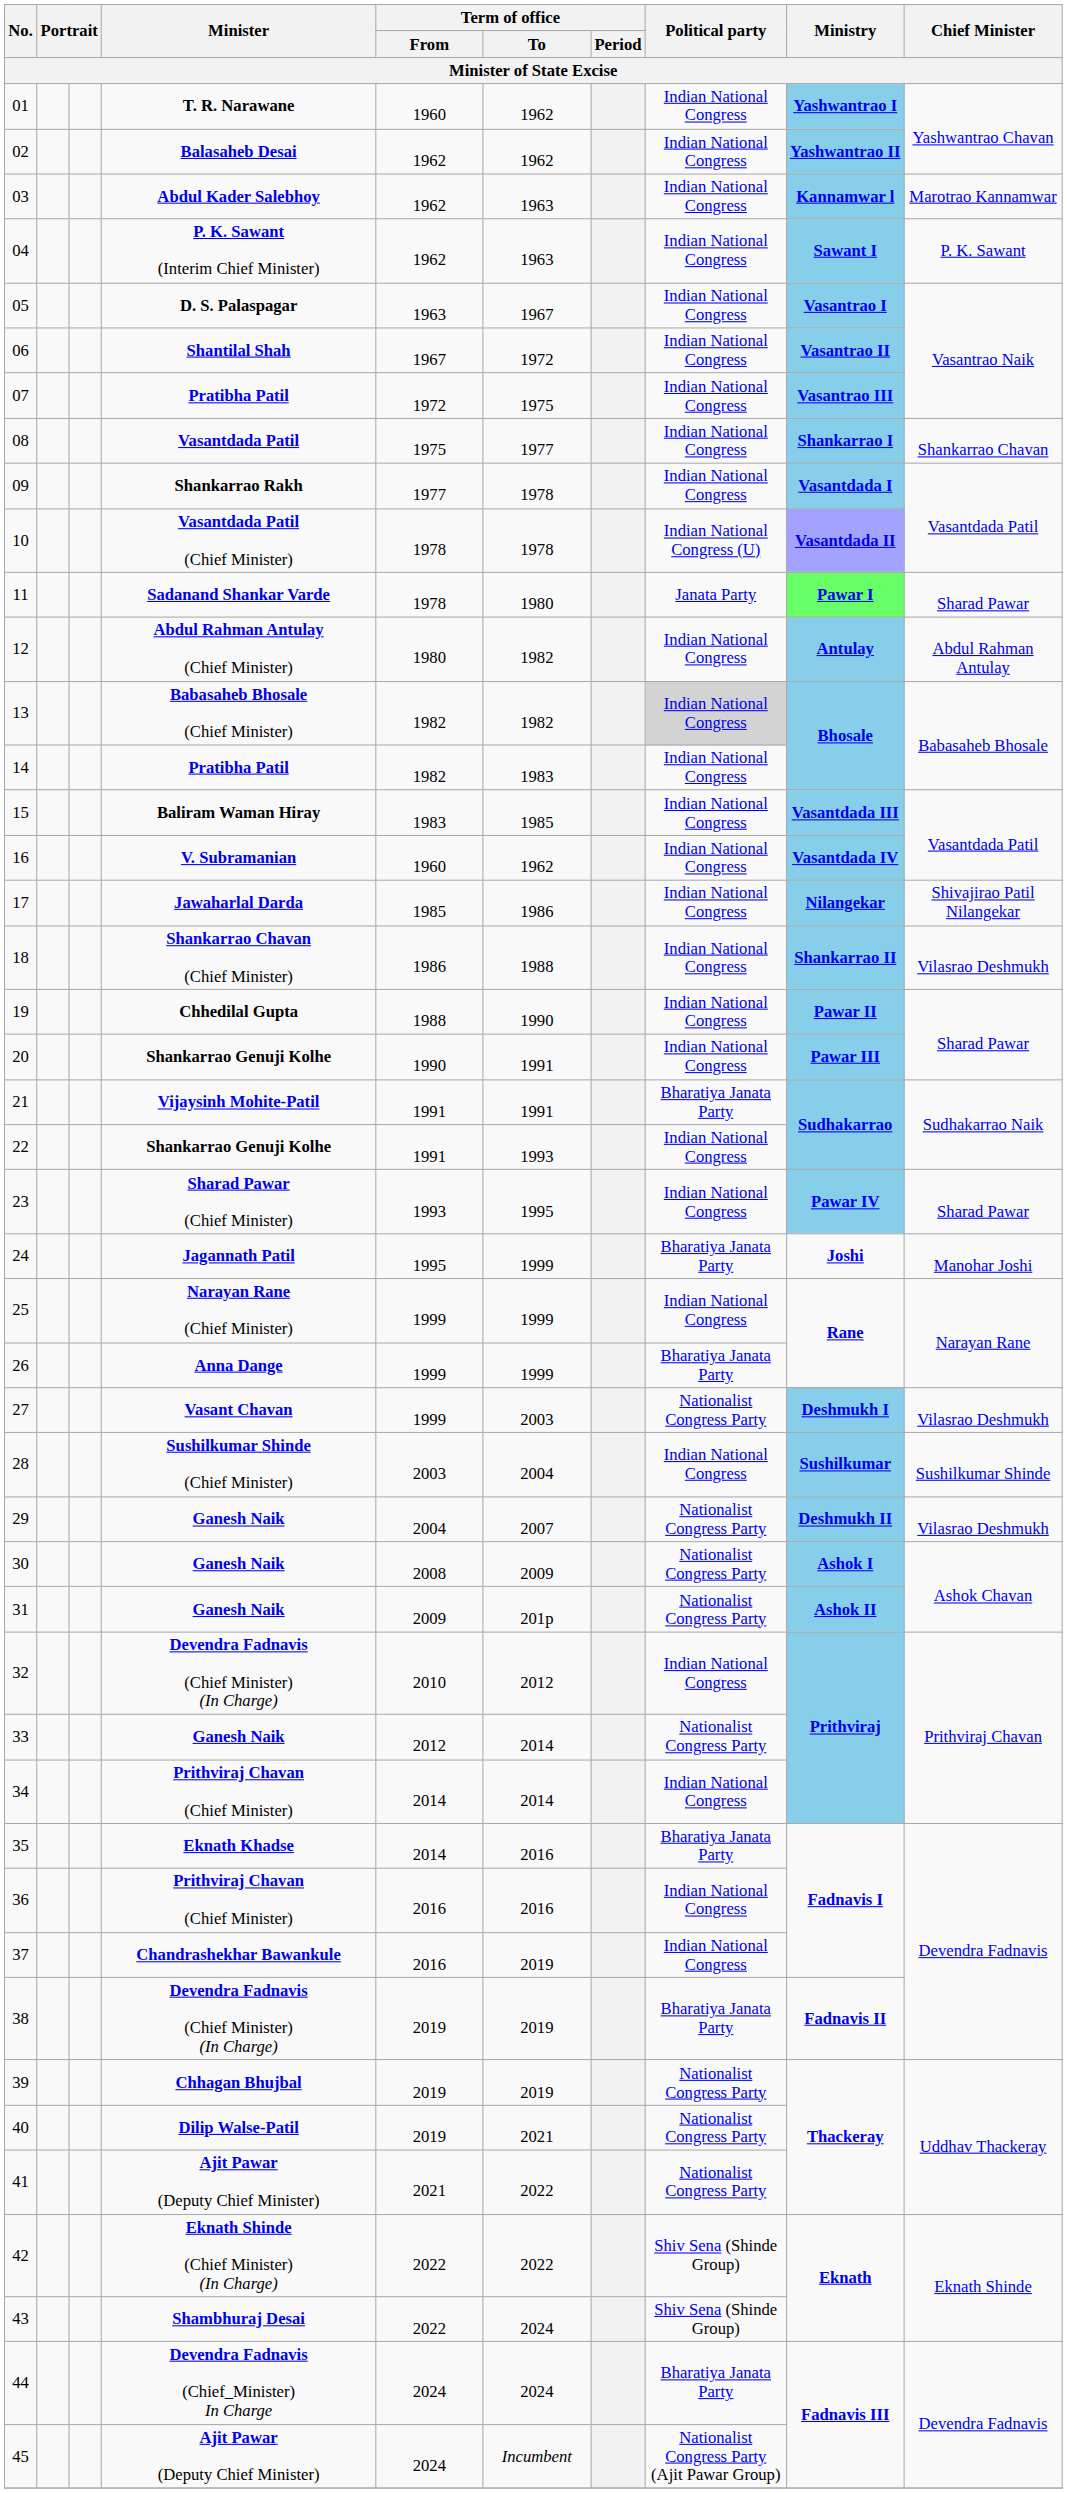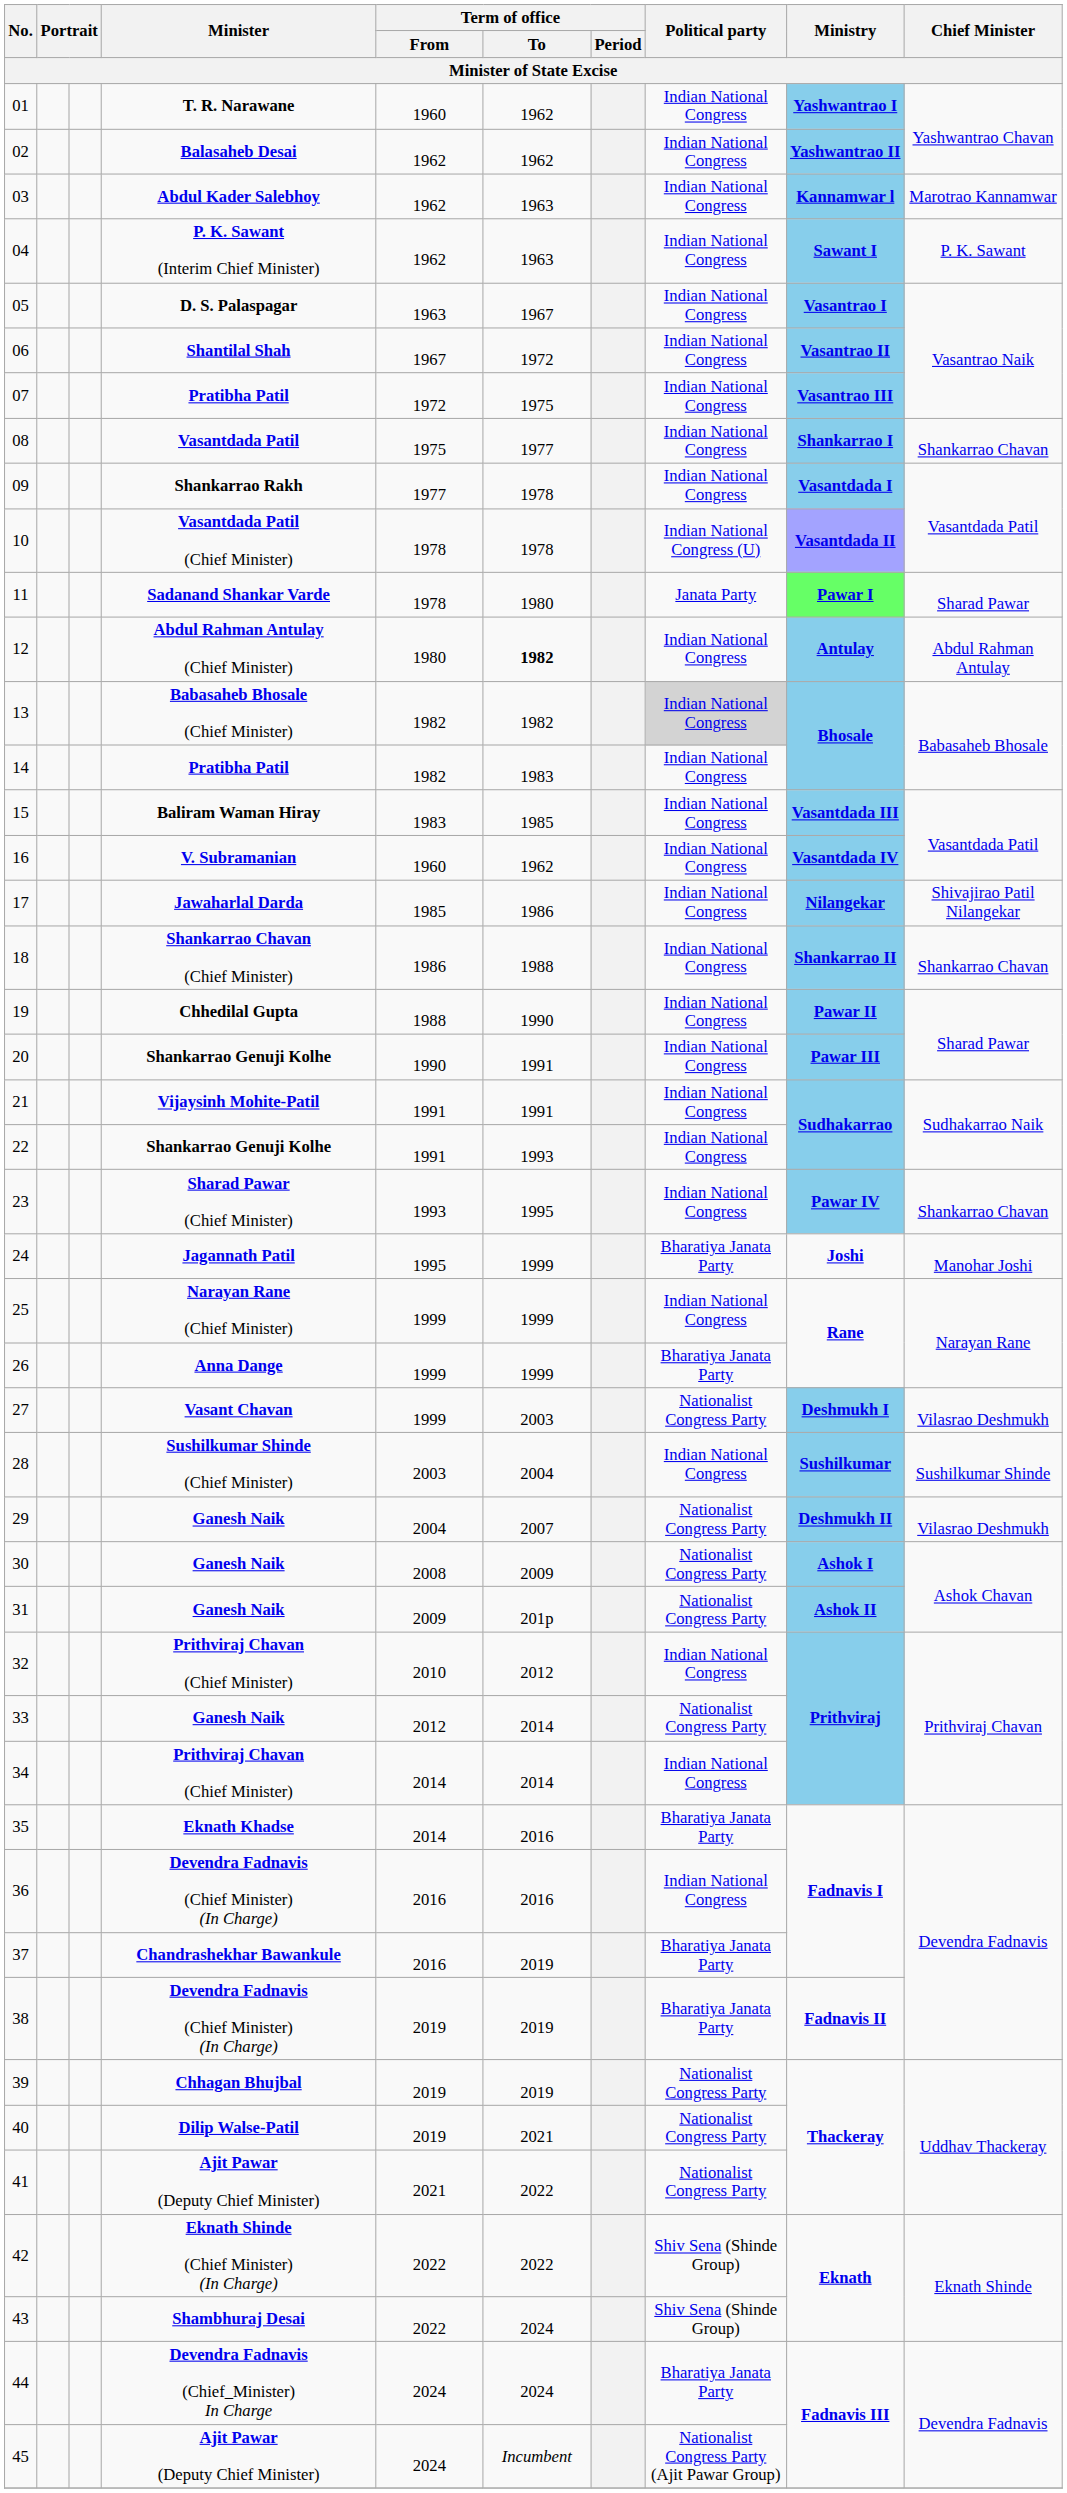12 | Term of office / To: normal -> bold
18 | Chief Minister: Vilasrao Deshmukh -> Shankarrao Chavan
21 | Political party: Bharatiya Janata Party -> Indian National Congress
23 | Chief Minister: Sharad Pawar -> Shankarrao Chavan
32 | Minister: Devendra Fadnavis (Chief Minister) (In Charge) -> Prithviraj Chavan (Chief Minister)
36 | Minister: Prithviraj Chavan (Chief Minister) -> Devendra Fadnavis (Chief Minister) (In Charge)
37 | Political party: Indian National Congress -> Bharatiya Janata Party
